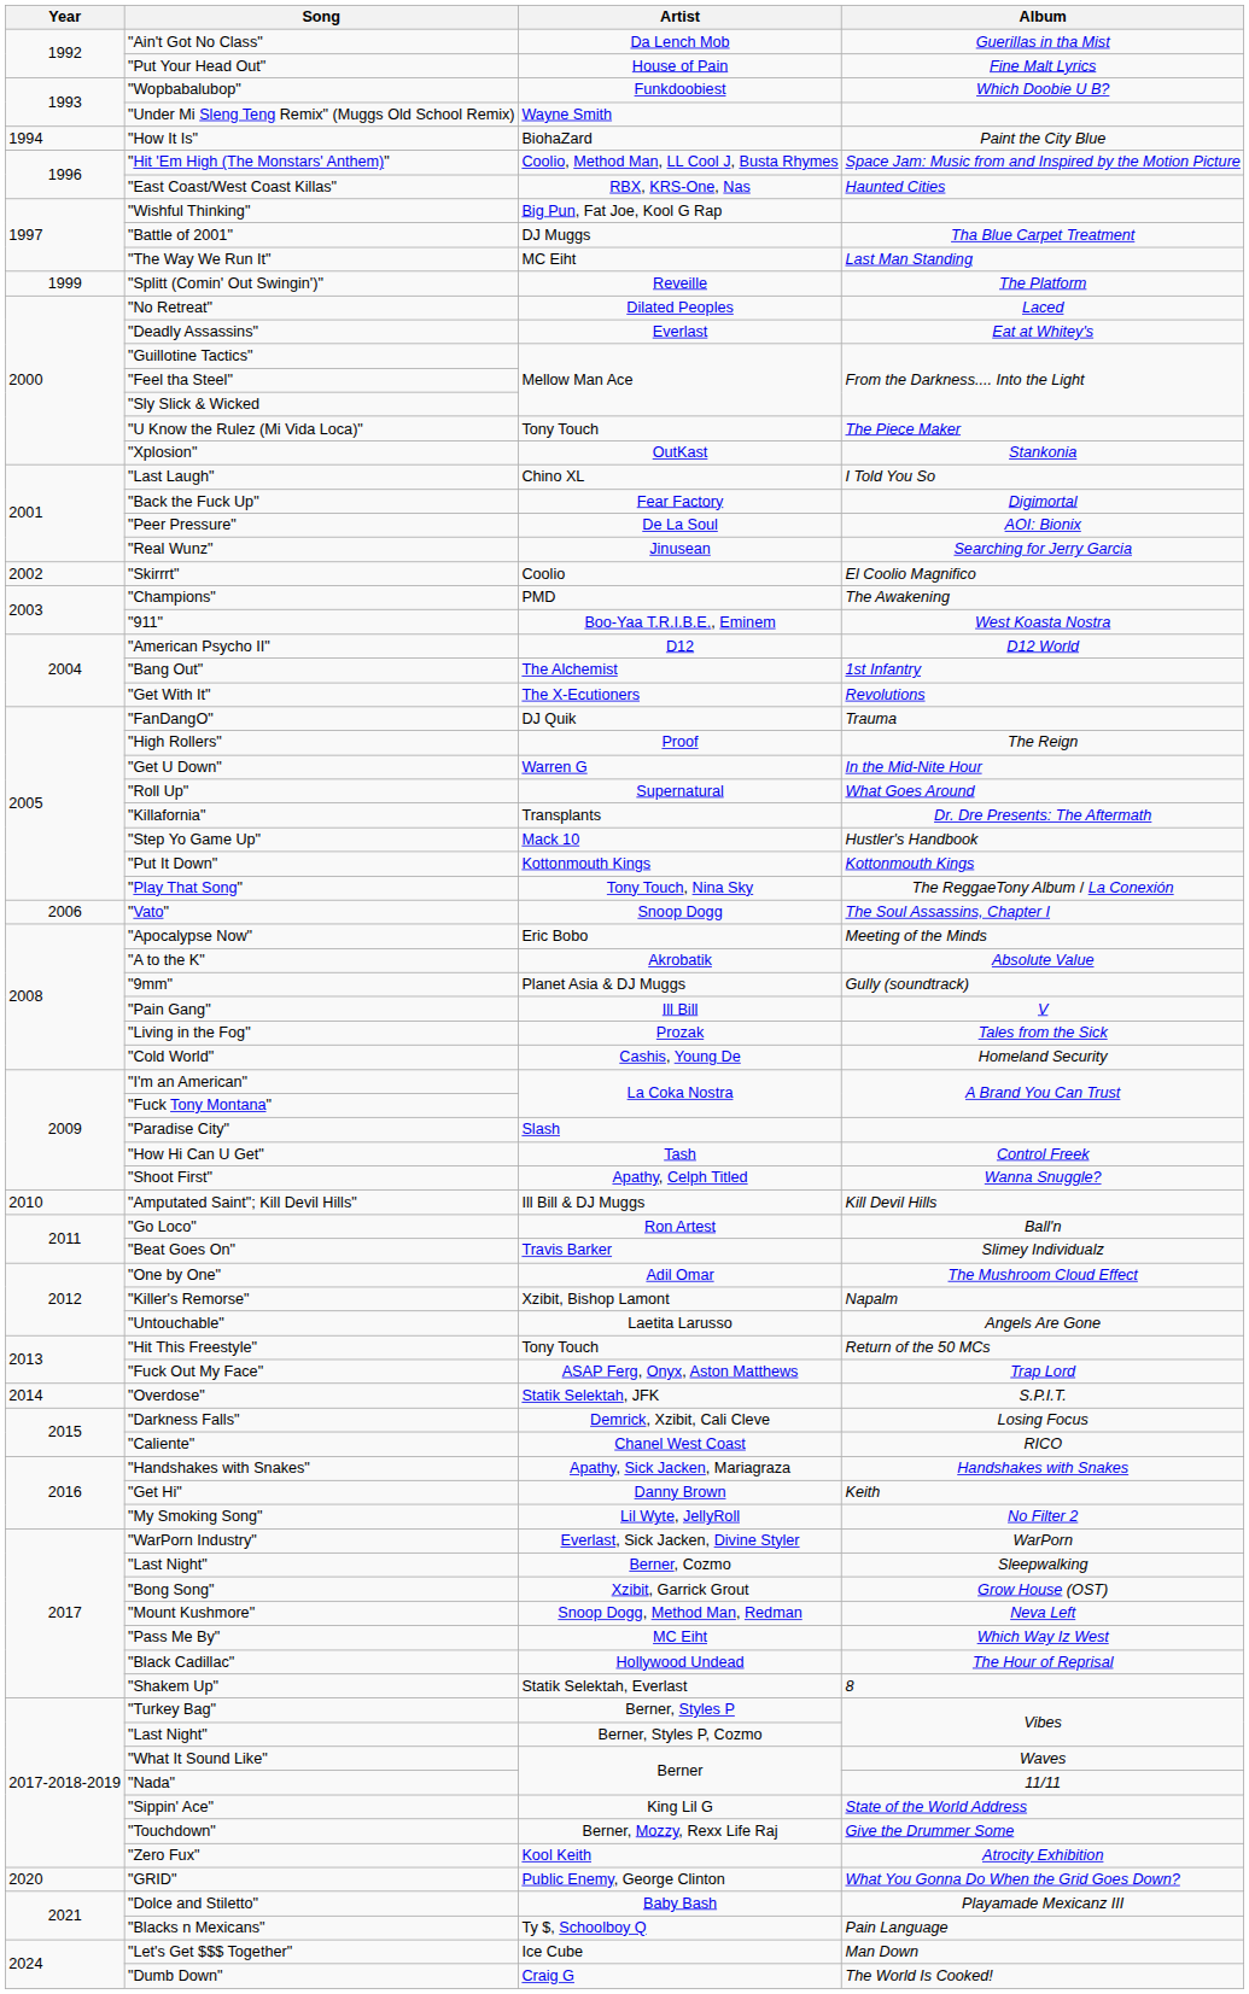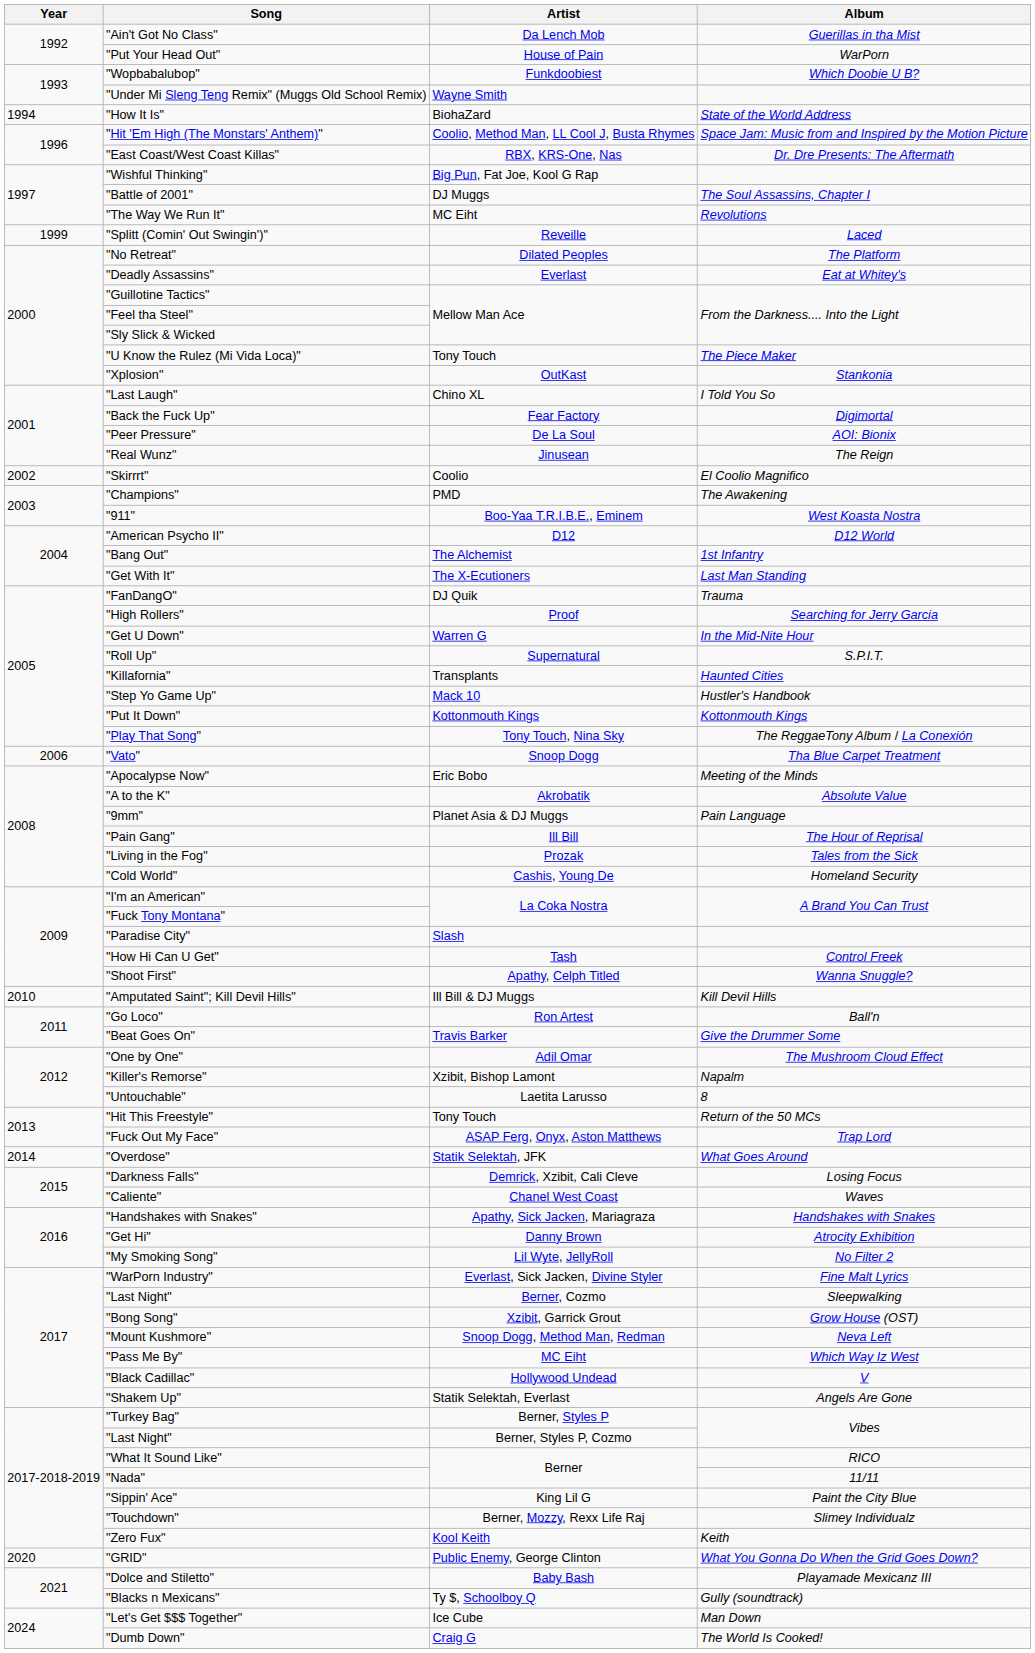"Put Your Head Out" | Album: Fine Malt Lyrics -> WarPorn
"How It Is" | Album: Paint the City Blue -> State of the World Address
"East Coast/West Coast Killas" | Album: Haunted Cities -> Dr. Dre Presents: The Aftermath
"Battle of 2001" | Album: Tha Blue Carpet Treatment -> The Soul Assassins, Chapter I
"The Way We Run It" | Album: Last Man Standing -> Revolutions
"Splitt (Comin' Out Swingin')" | Album: The Platform -> Laced
"No Retreat" | Album: Laced -> The Platform
"Real Wunz" | Album: Searching for Jerry Garcia -> The Reign
"Get With It" | Album: Revolutions -> Last Man Standing
"High Rollers" | Album: The Reign -> Searching for Jerry Garcia
"Roll Up" | Album: What Goes Around -> S.P.I.T.
"Killafornia" | Album: Dr. Dre Presents: The Aftermath -> Haunted Cities
"Vato" | Album: The Soul Assassins, Chapter I -> Tha Blue Carpet Treatment
"9mm" | Album: Gully (soundtrack) -> Pain Language
"Pain Gang" | Album: V -> The Hour of Reprisal
"Beat Goes On" | Album: Slimey Individualz -> Give the Drummer Some
"Untouchable" | Album: Angels Are Gone -> 8
"Overdose" | Album: S.P.I.T. -> What Goes Around
"Caliente" | Album: RICO -> Waves
"Get Hi" | Album: Keith -> Atrocity Exhibition
"WarPorn Industry" | Album: WarPorn -> Fine Malt Lyrics
"Black Cadillac" | Album: The Hour of Reprisal -> V
"Shakem Up" | Album: 8 -> Angels Are Gone
"What It Sound Like" | Album: Waves -> RICO
"Sippin' Ace" | Album: State of the World Address -> Paint the City Blue
"Touchdown" | Album: Give the Drummer Some -> Slimey Individualz
"Zero Fux" | Album: Atrocity Exhibition -> Keith
"Blacks n Mexicans" | Album: Pain Language -> Gully (soundtrack)
